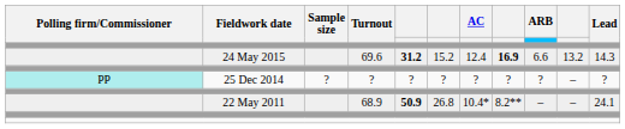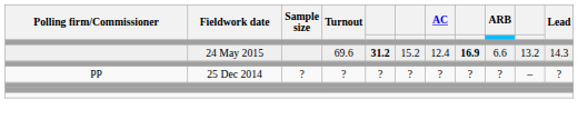25 Dec 2014 | Polling firm/Commissioner: paleturquoise background -> no background
- row: 22 May 2011 | 68.9 | 50.9 | 26.8 | 10.4* | 8.2** | – | – | 24.1
